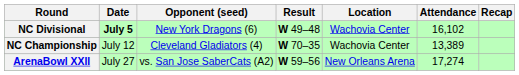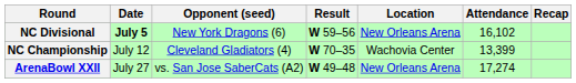NC Divisional | Result: W 49–48 -> W 59–56
NC Divisional | Location: Wachovia Center -> New Orleans Arena
NC Championship | Attendance: 13,389 -> 13,399
ArenaBowl XXII | Result: W 59–56 -> W 49–48
